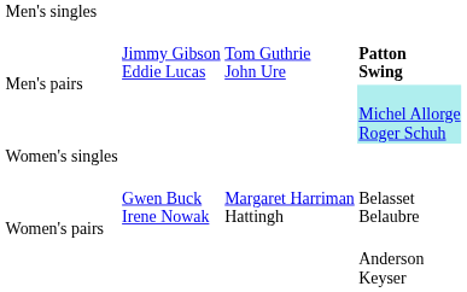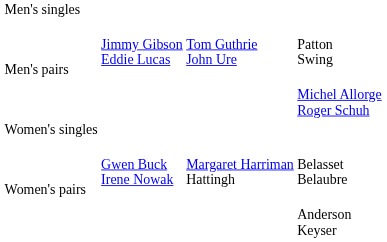Patton Swing | column 4: bold -> normal
Michel Allorge Roger Schuh | column 4: paleturquoise background -> no background
